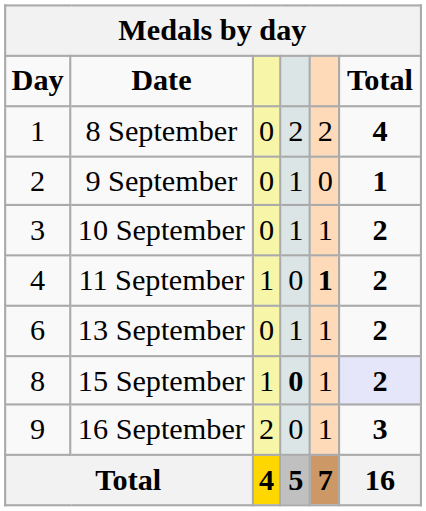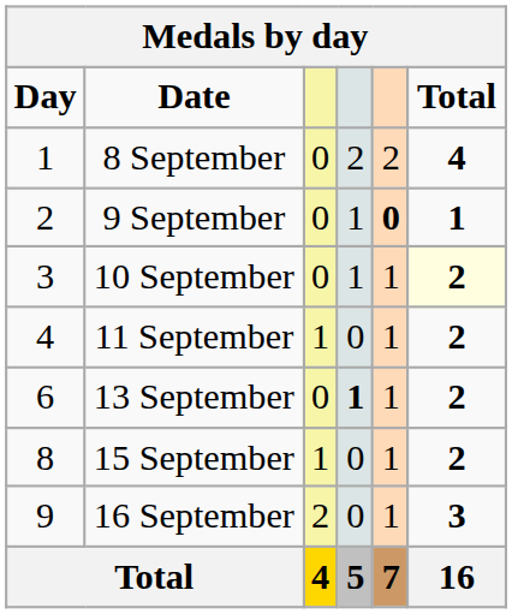9 September | column 5: normal -> bold
10 September | Total: no background -> lightyellow background
11 September | column 5: bold -> normal
13 September | column 4: normal -> bold
15 September | column 4: bold -> normal
15 September | Total: lavender background -> no background
